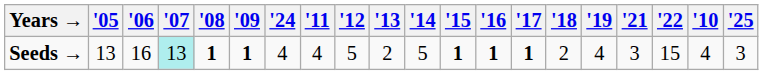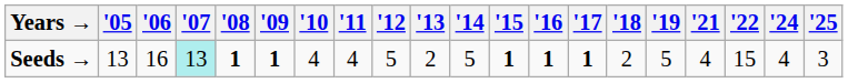columns swapped: '10 <-> '24
Seeds → | '19: 4 -> 5
Seeds → | '21: 3 -> 4
